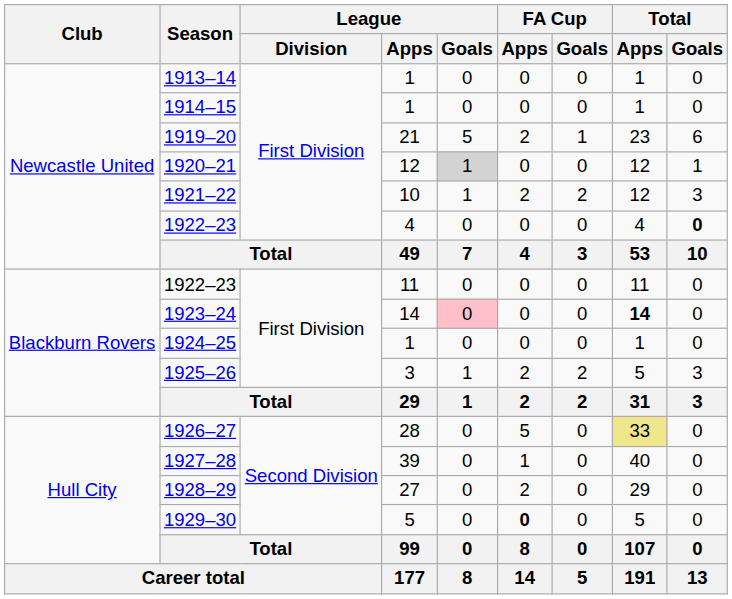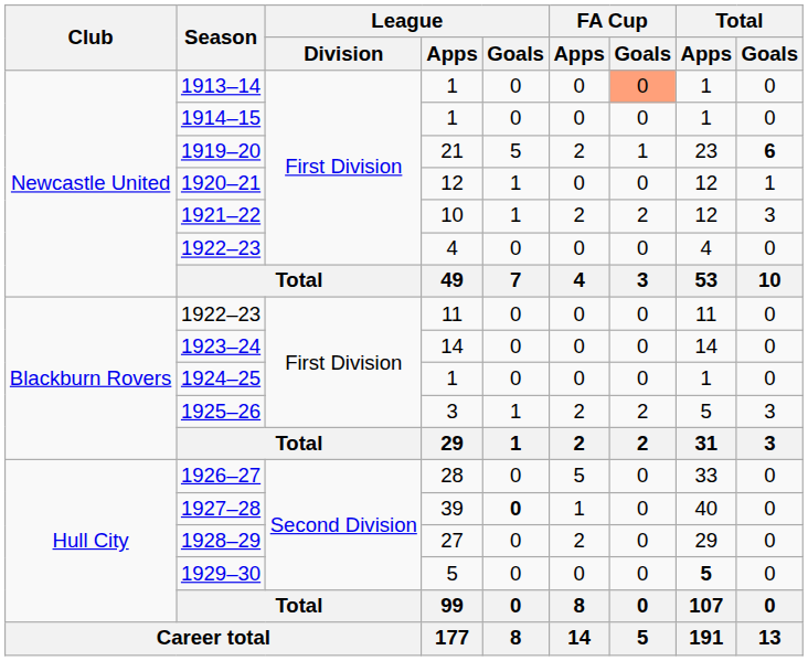1913–14 | FA Cup / Goals: no background -> lightsalmon background
1919–20 | Total / Goals: normal -> bold
1920–21 | League / Goals: lightgrey background -> no background
1922–23 / 4 | Total / Goals: bold -> normal
1923–24 | League / Goals: pink background -> no background
1923–24 | Total / Apps: bold -> normal
1926–27 | Total / Apps: khaki background -> no background
1927–28 | League / Goals: normal -> bold
1929–30 | FA Cup / Apps: bold -> normal
1929–30 | Total / Apps: normal -> bold
